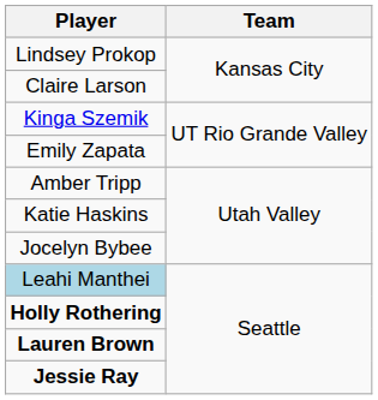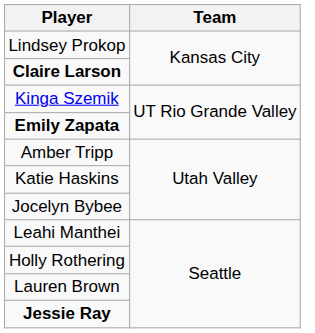Claire Larson | Player: normal -> bold
Emily Zapata | Player: normal -> bold
Leahi Manthei | Player: lightblue background -> no background
Holly Rothering | Player: bold -> normal
Lauren Brown | Player: bold -> normal
